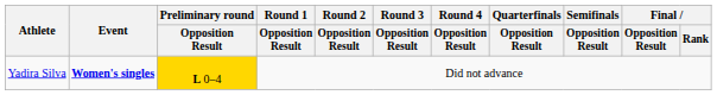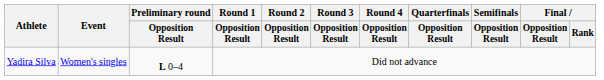Yadira Silva | Event: bold -> normal
Yadira Silva | Preliminary round / Opposition Result: gold background -> no background
